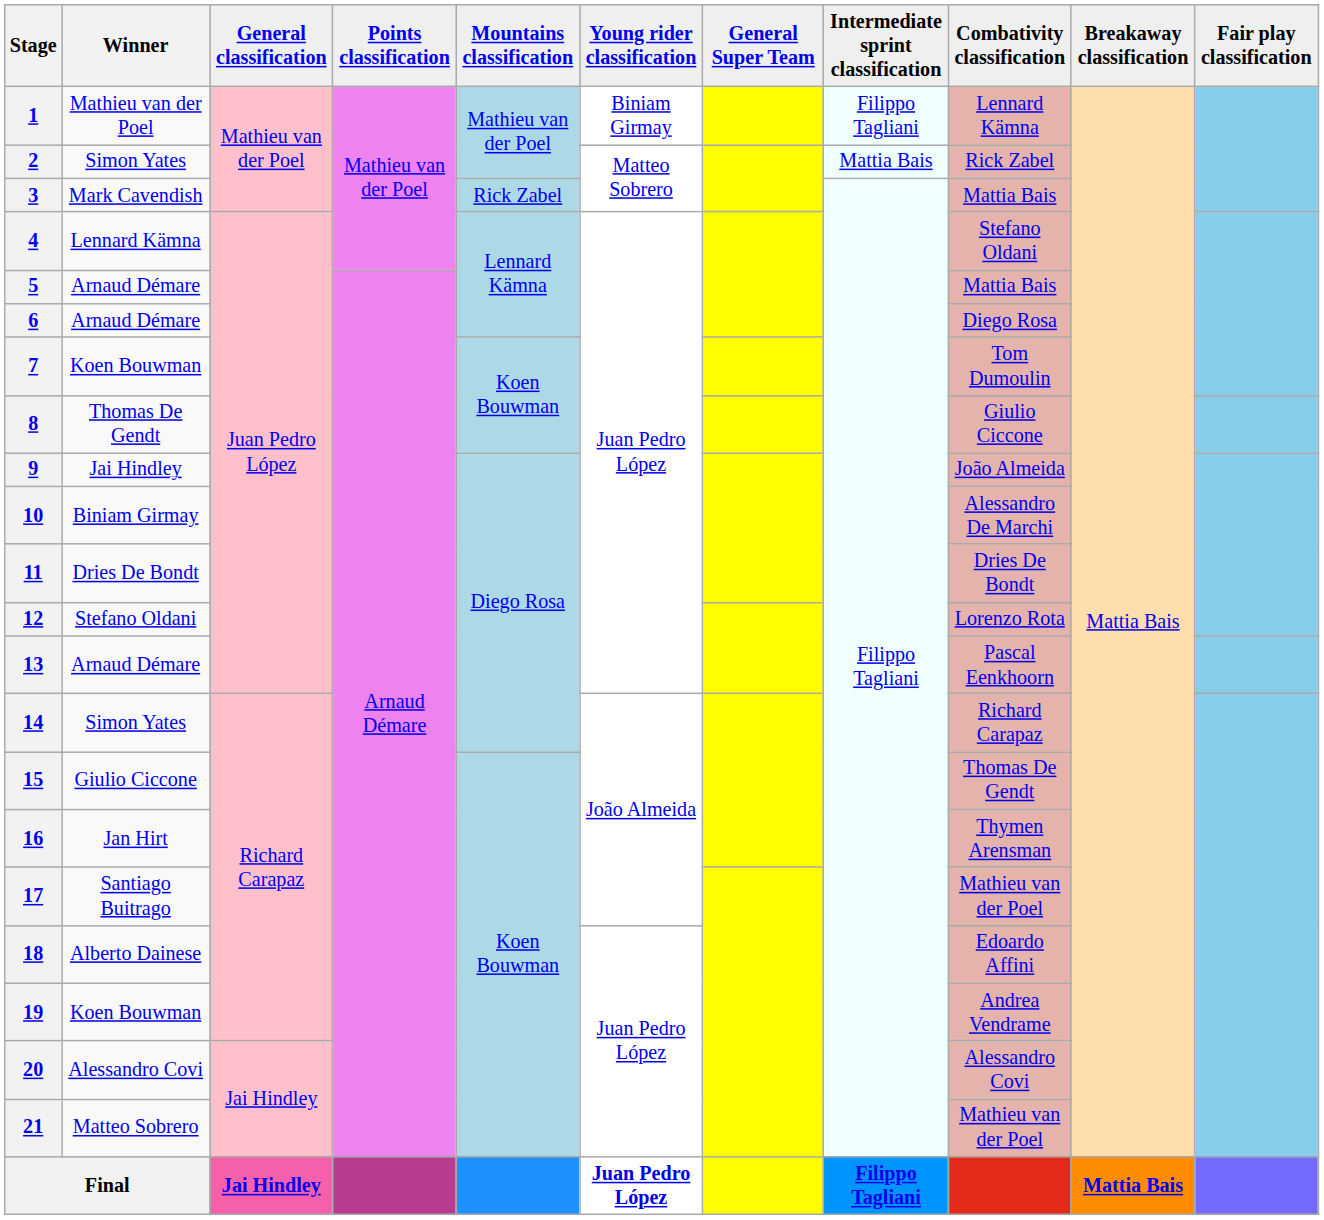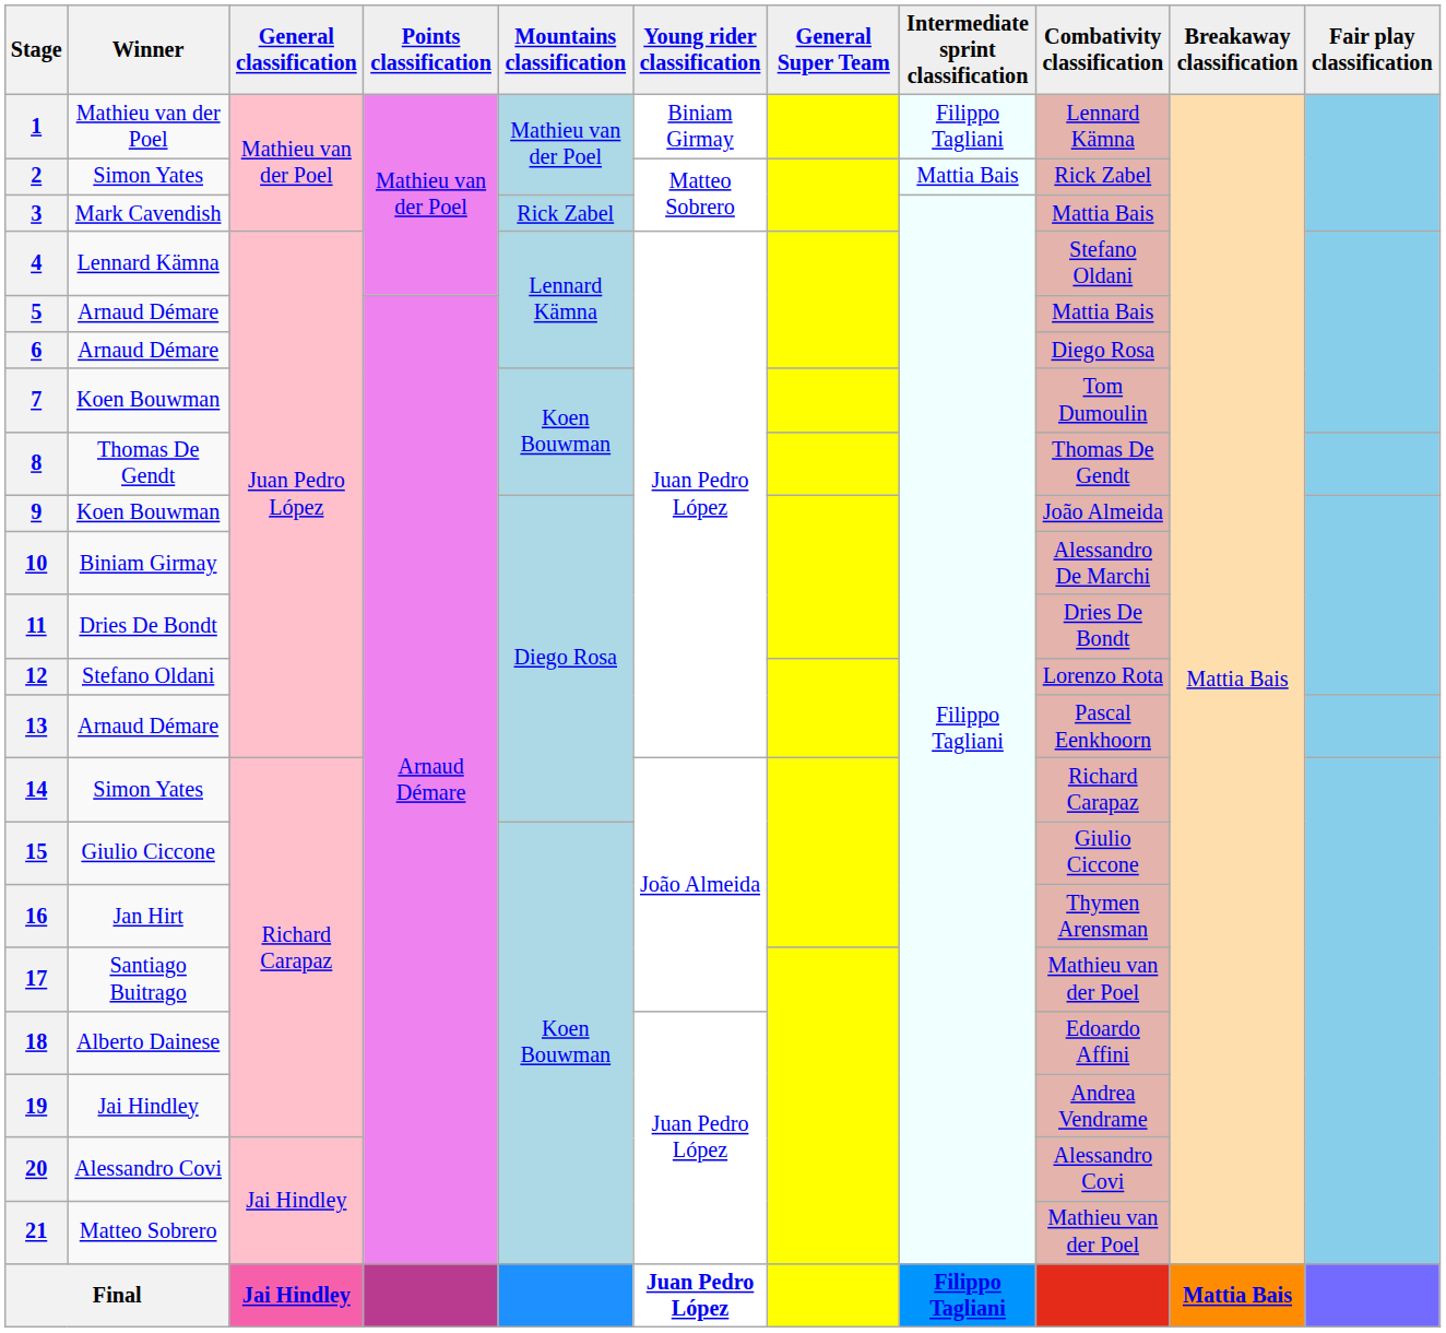8 | Combativity classification: Giulio Ciccone -> Thomas De Gendt
9 | Winner: Jai Hindley -> Koen Bouwman
15 | Combativity classification: Thomas De Gendt -> Giulio Ciccone
19 | Winner: Koen Bouwman -> Jai Hindley
